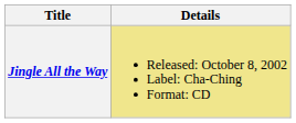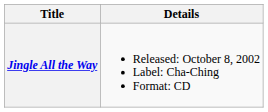row 2 | Details: khaki background -> no background
